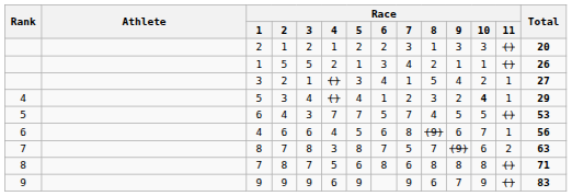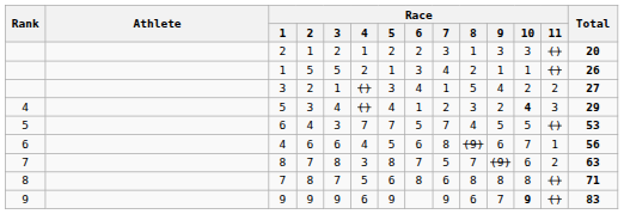row 5 | Race / 11: 1 -> 2
row 6 | Race / 11: 1 -> 3
row 11 | Race / 10: normal -> bold
